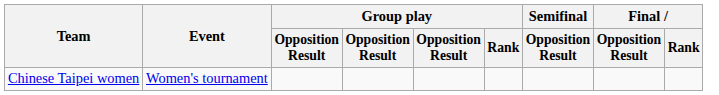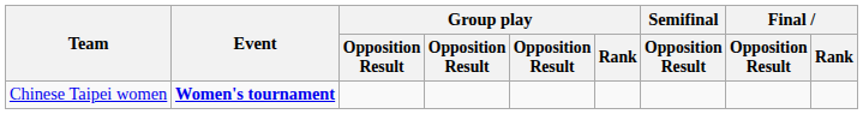Chinese Taipei women | Event: normal -> bold
